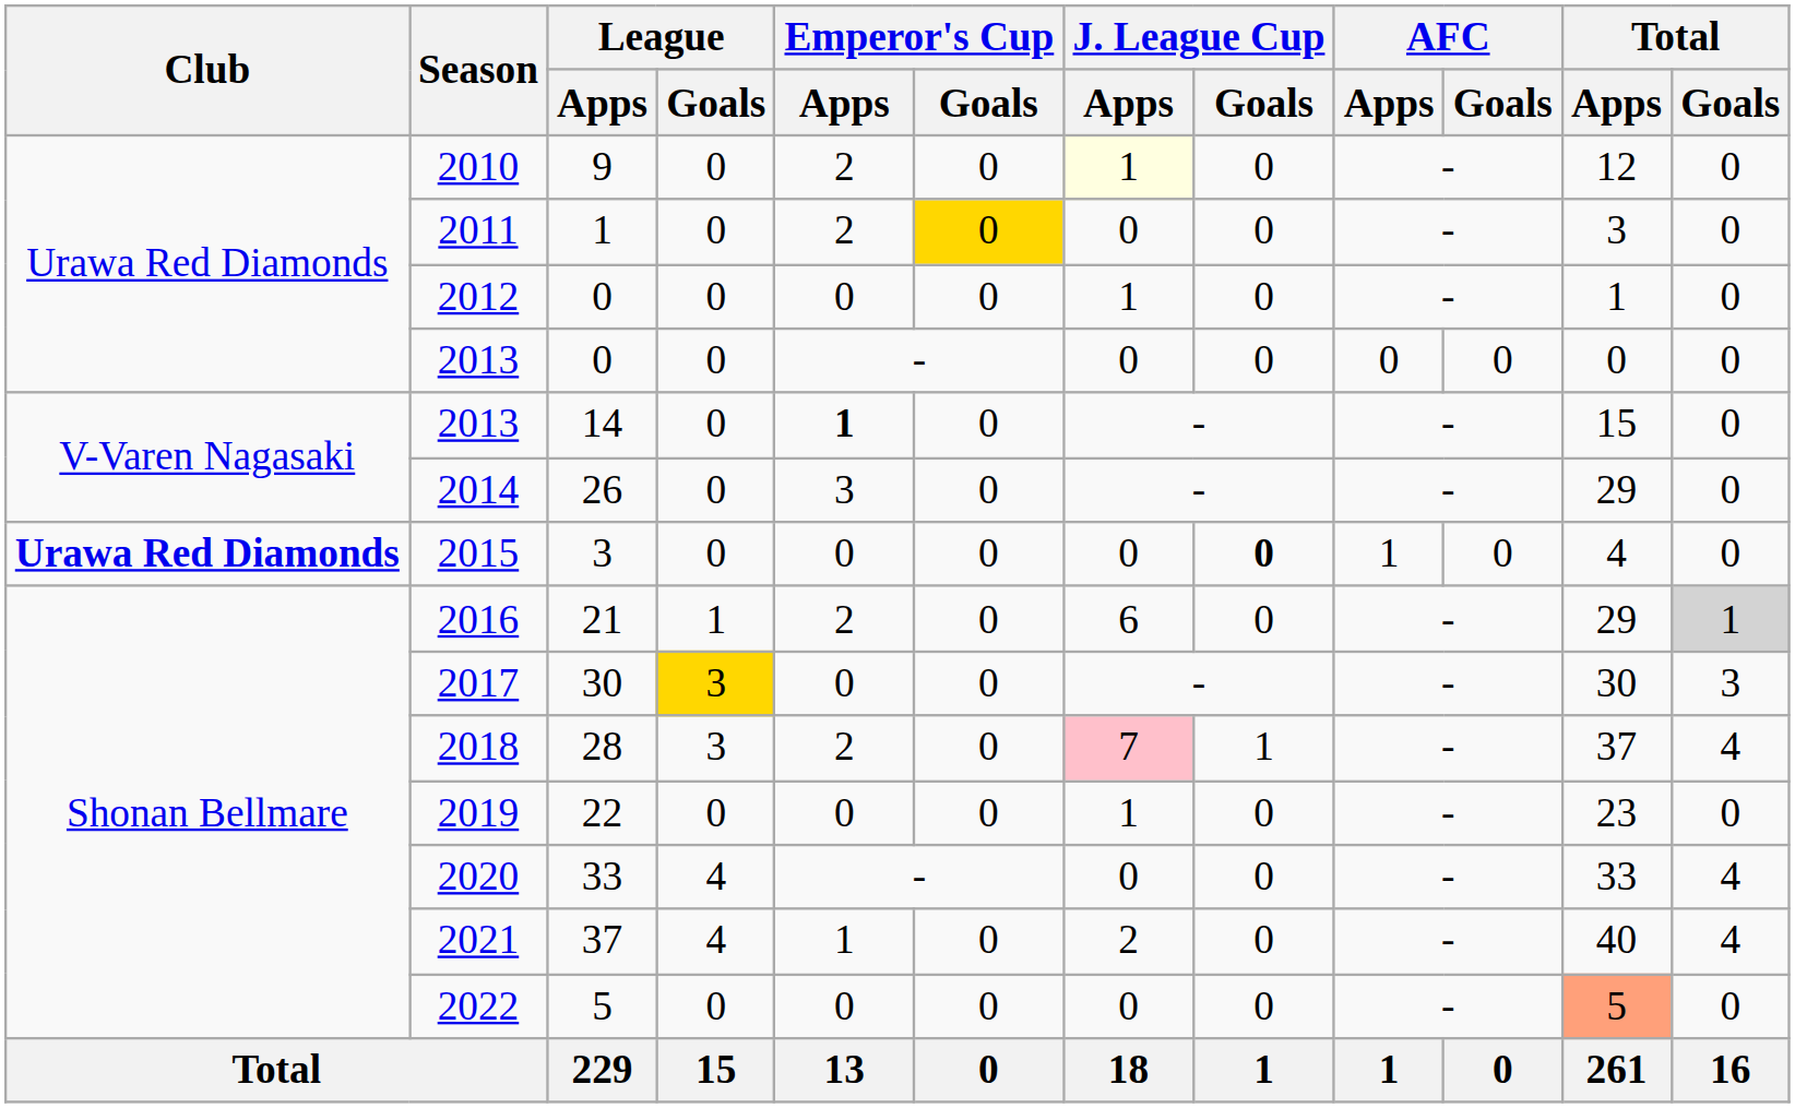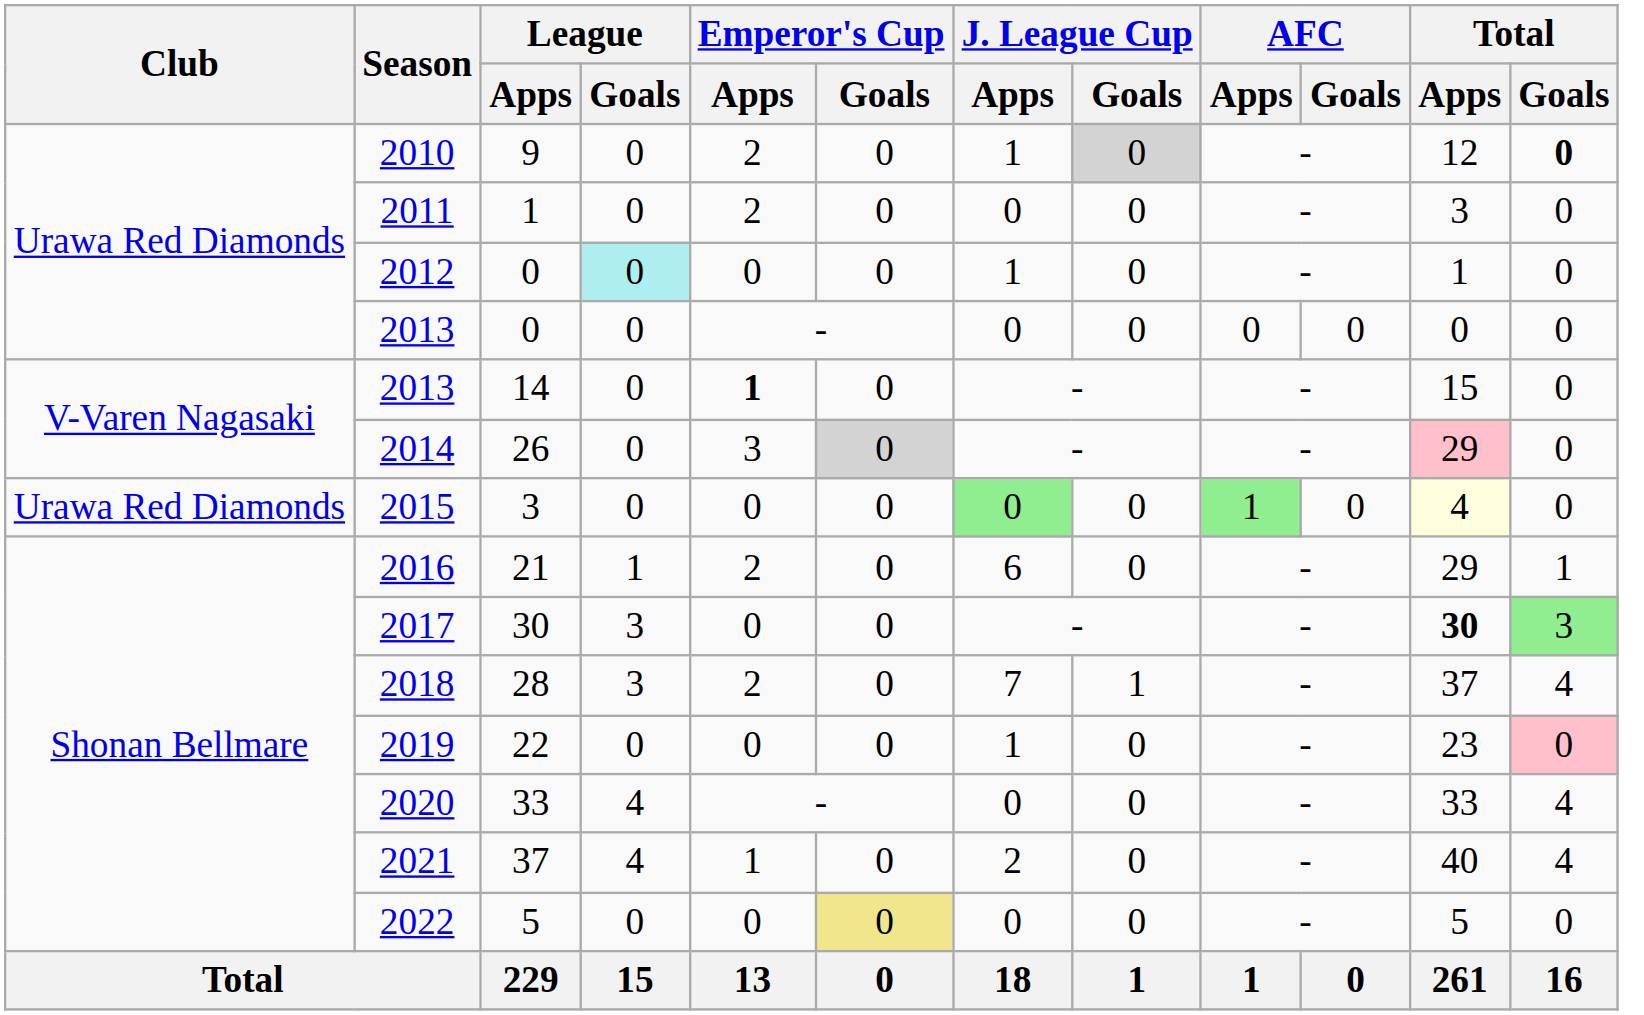2010 | J. League Cup / Apps: lightyellow background -> no background
2010 | J. League Cup / Goals: no background -> lightgrey background
2010 | Total / Goals: normal -> bold
2011 | Emperor's Cup / Goals: gold background -> no background
2012 | League / Goals: no background -> paleturquoise background
2014 | Emperor's Cup / Goals: no background -> lightgrey background
2014 | Total / Apps: no background -> pink background
2015 | Club: bold -> normal
2015 | J. League Cup / Apps: no background -> lightgreen background
2015 | J. League Cup / Goals: bold -> normal
2015 | AFC / Apps: no background -> lightgreen background
2015 | Total / Apps: no background -> lightyellow background
2016 | Total / Goals: lightgrey background -> no background
2017 | League / Goals: gold background -> no background
2017 | Total / Apps: normal -> bold
2017 | Total / Goals: no background -> lightgreen background
2018 | J. League Cup / Apps: pink background -> no background
2019 | Total / Goals: no background -> pink background
2022 | Emperor's Cup / Goals: no background -> khaki background
2022 | Total / Apps: lightsalmon background -> no background
